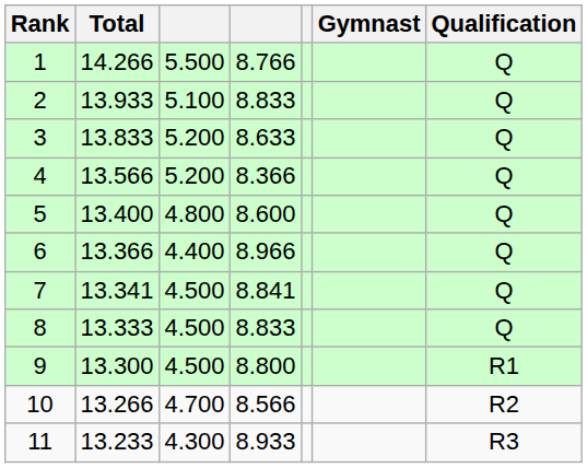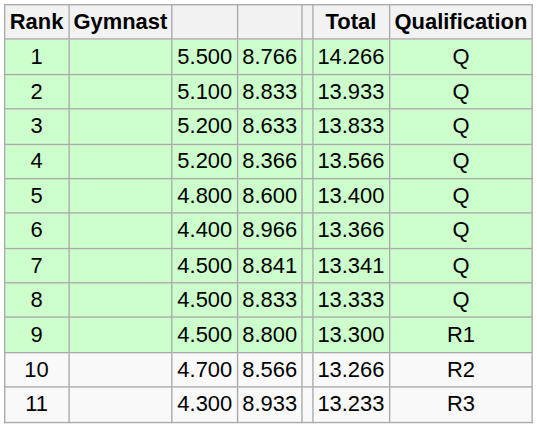columns swapped: Gymnast <-> Total
